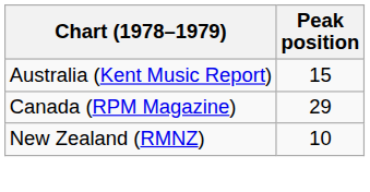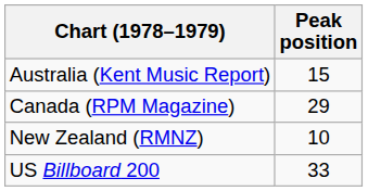+ row: US Billboard 200 | 33
